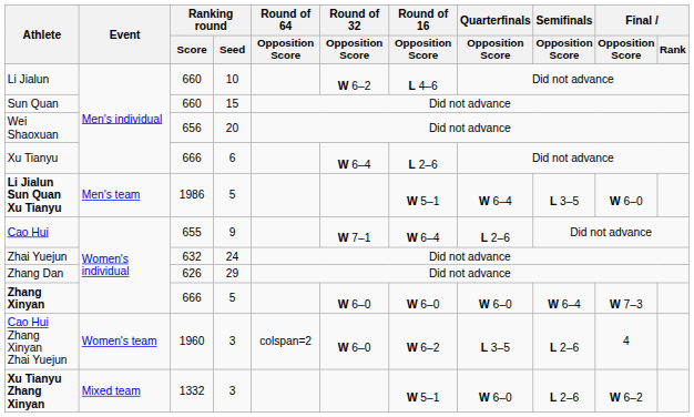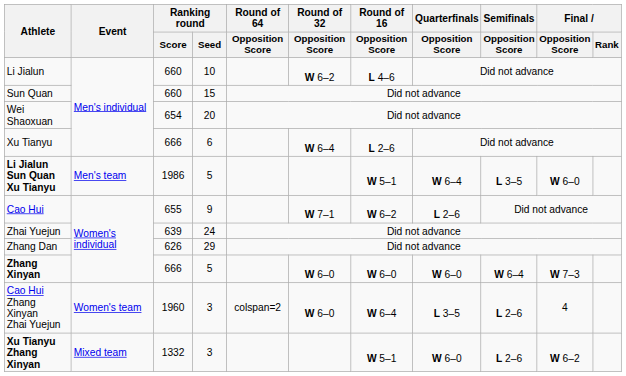Wei Shaoxuan | Ranking round / Score: 656 -> 654
Cao Hui | Round of 16 / Opposition Score: W 6–4 -> W 6–2
Zhai Yuejun | Ranking round / Score: 632 -> 639
Cao Hui Zhang Xinyan Zhai Yuejun | Round of 16 / Opposition Score: W 6–2 -> W 6–4
